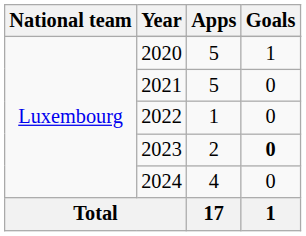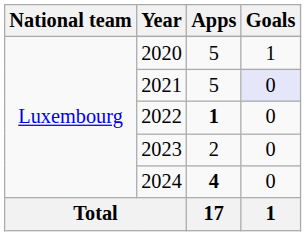2021 | Goals: no background -> lavender background
2022 | Apps: normal -> bold
2023 | Goals: bold -> normal
2024 | Apps: normal -> bold
